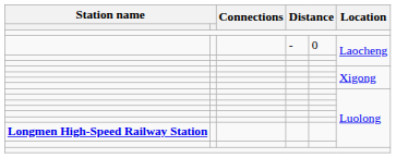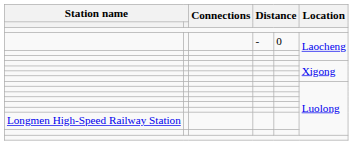Longmen High-Speed Railway Station | column 1: bold -> normal
